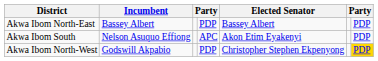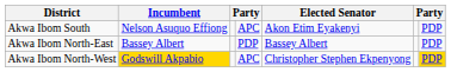rows swapped: Akwa Ibom South <-> Akwa Ibom North-East
Akwa Ibom North-West | Incumbent: no background -> gold background
Akwa Ibom North-West | column 4: PDP -> APC
